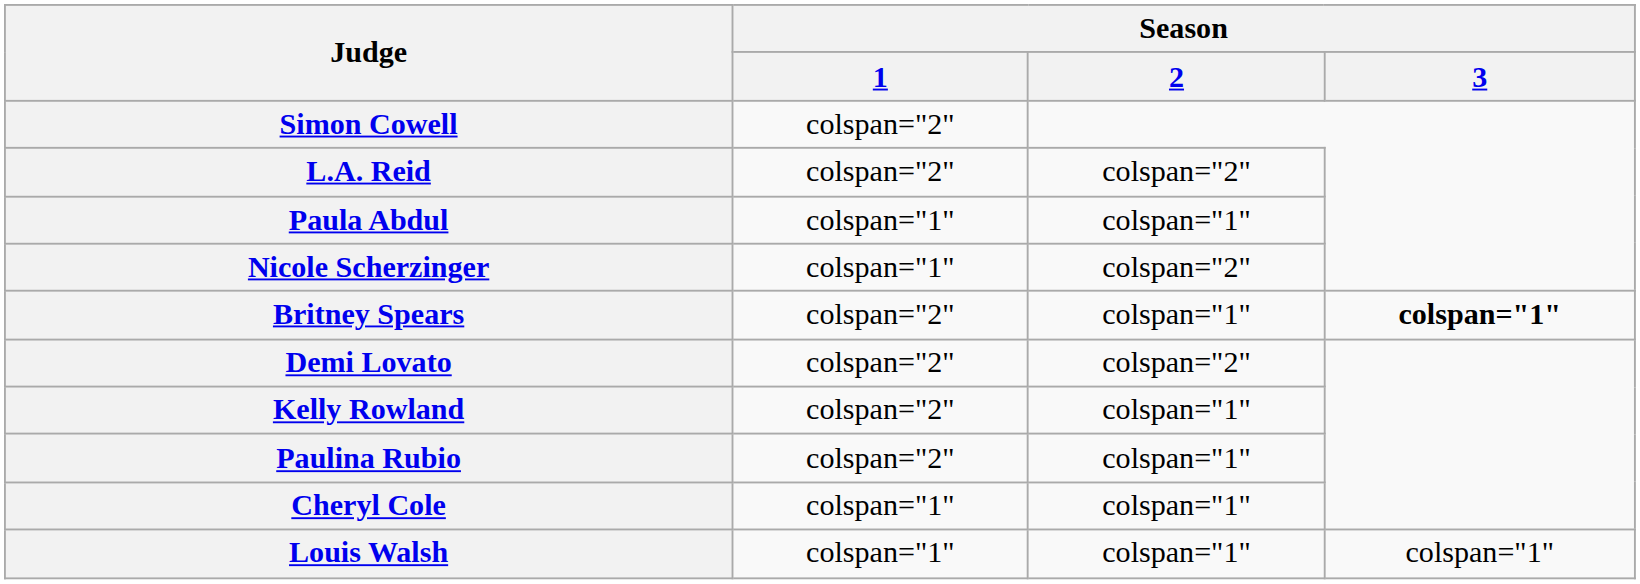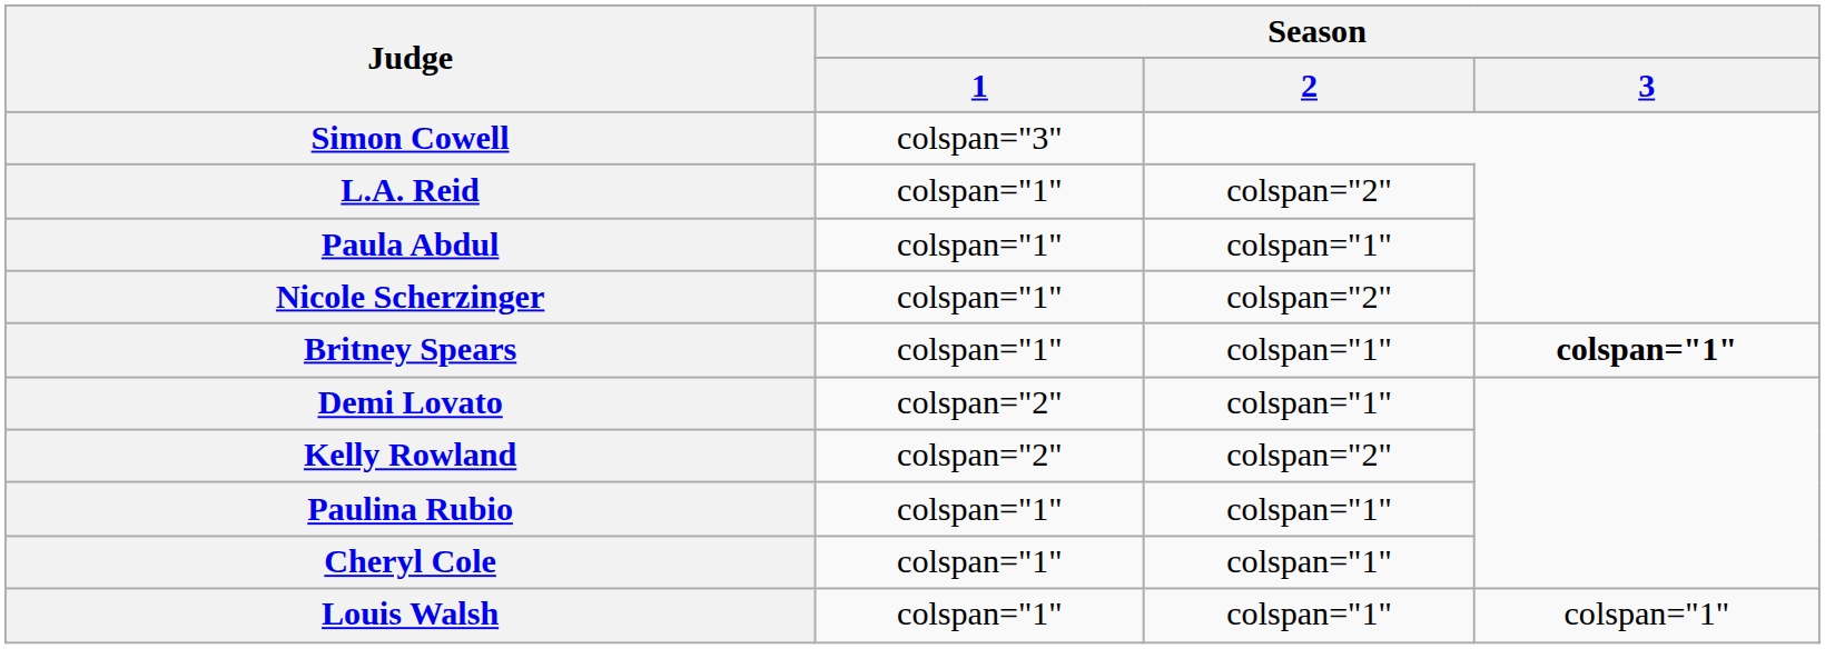Simon Cowell | Season / 1: colspan="2" -> colspan="3"
L.A. Reid | Season / 1: colspan="2" -> colspan="1"
Britney Spears | Season / 1: colspan="2" -> colspan="1"
Demi Lovato | Season / 2: colspan="2" -> colspan="1"
Kelly Rowland | Season / 2: colspan="1" -> colspan="2"
Paulina Rubio | Season / 1: colspan="2" -> colspan="1"
